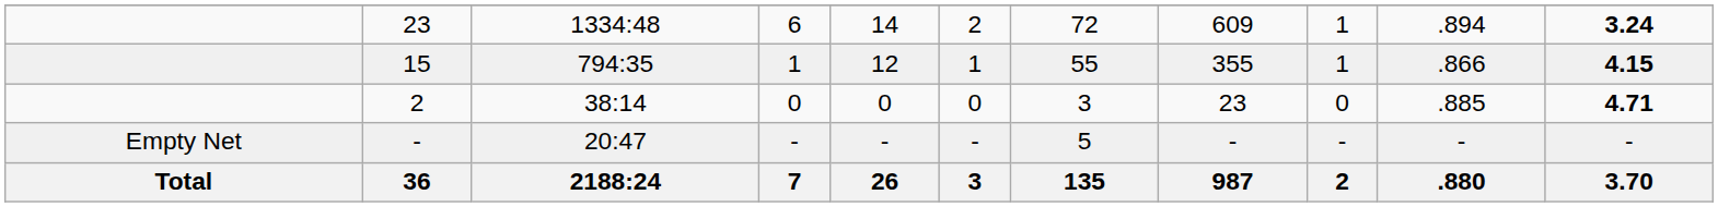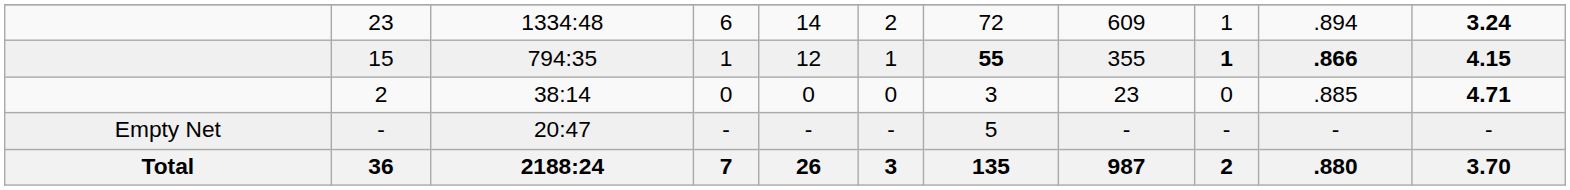15 | column 7: normal -> bold
15 | column 9: normal -> bold
15 | column 10: normal -> bold
